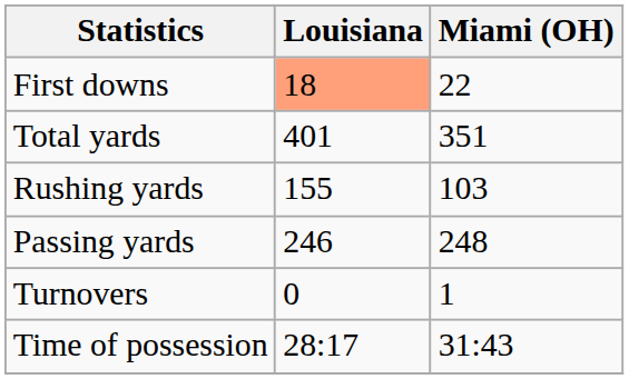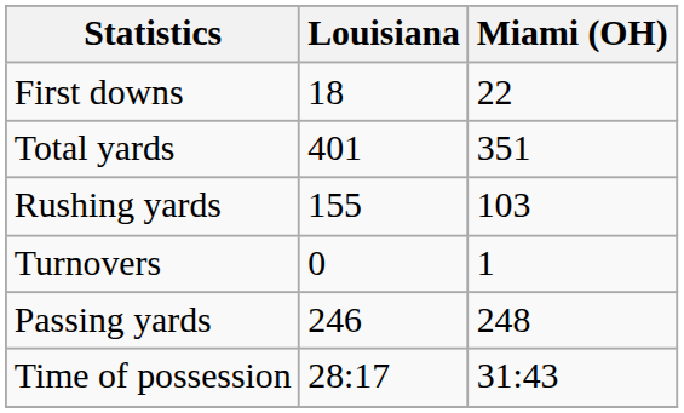First downs | Louisiana: lightsalmon background -> no background
rows swapped: Passing yards <-> Turnovers
